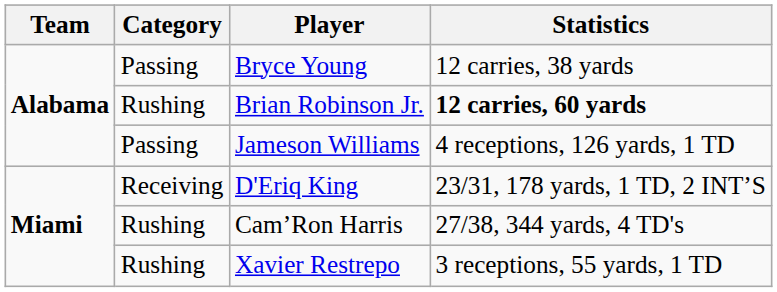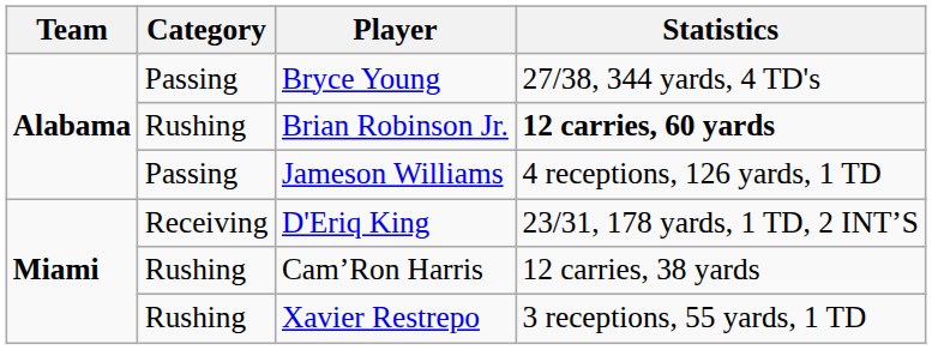Bryce Young | Statistics: 12 carries, 38 yards -> 27/38, 344 yards, 4 TD's
Cam’Ron Harris | Statistics: 27/38, 344 yards, 4 TD's -> 12 carries, 38 yards
